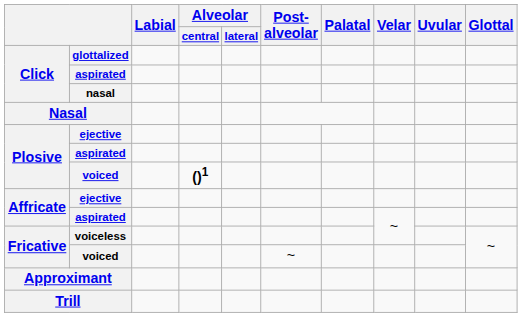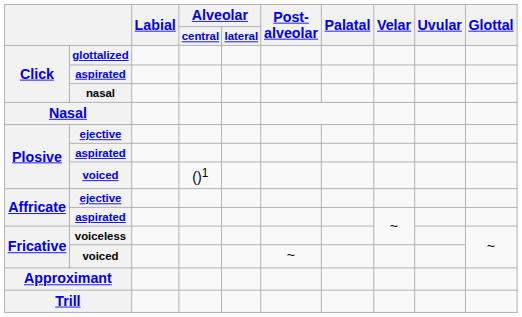Plosive / voiced | Alveolar / central: bold -> normal
